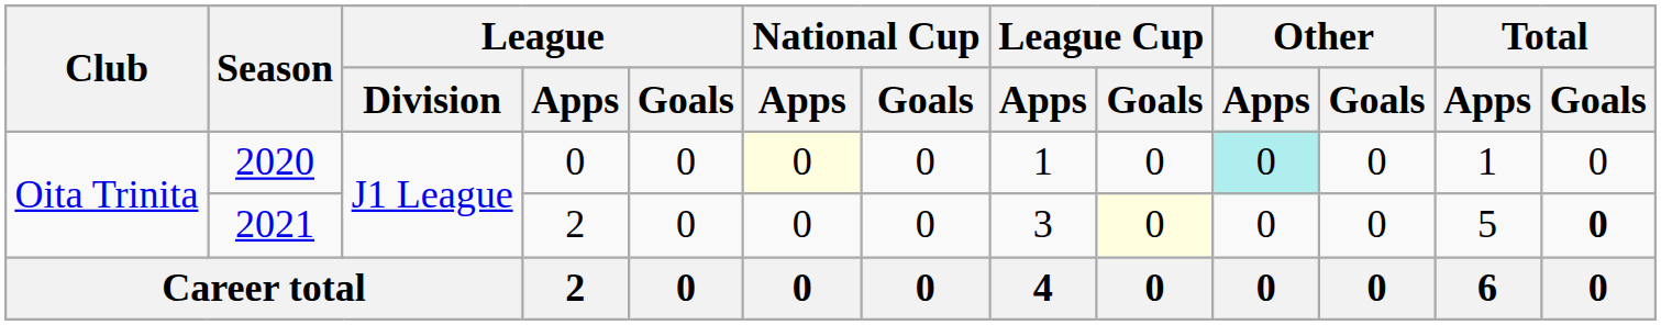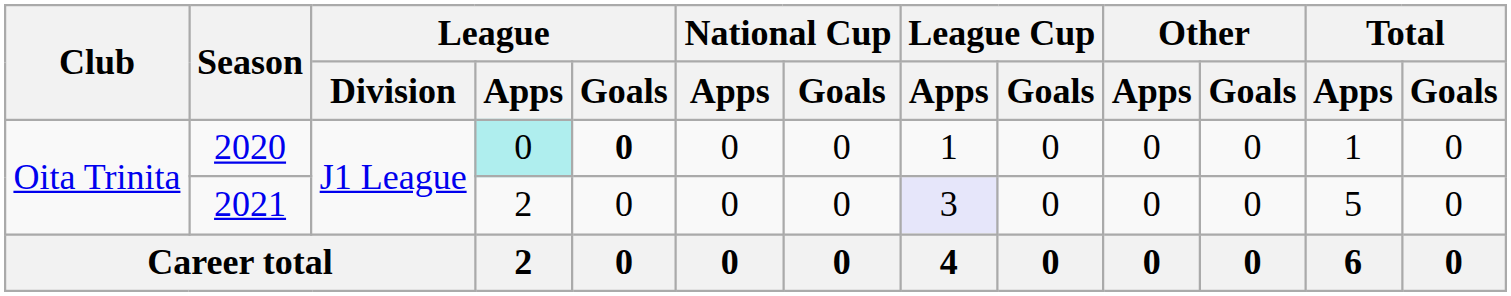2020 | League / Apps: no background -> paleturquoise background
2020 | League / Goals: normal -> bold
2020 | National Cup / Apps: lightyellow background -> no background
2020 | Other / Apps: paleturquoise background -> no background
2021 | League Cup / Apps: no background -> lavender background
2021 | League Cup / Goals: lightyellow background -> no background
2021 | Total / Goals: bold -> normal
